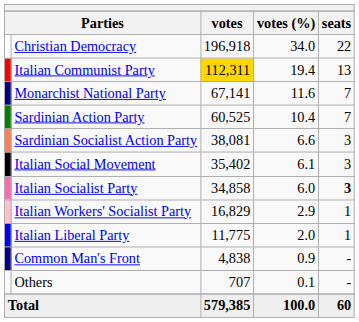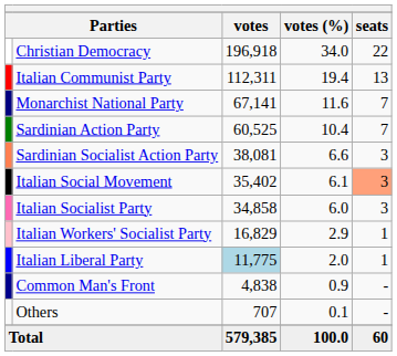Italian Communist Party | votes: gold background -> no background
Italian Social Movement | seats: no background -> lightsalmon background
Italian Socialist Party | seats: bold -> normal
Italian Liberal Party | votes: no background -> lightblue background
